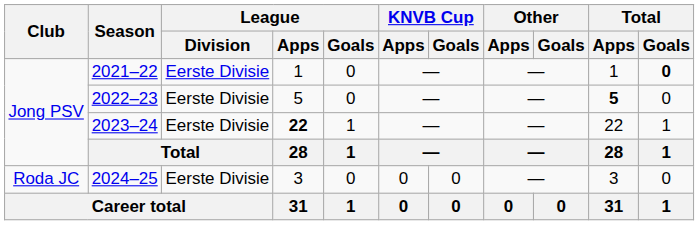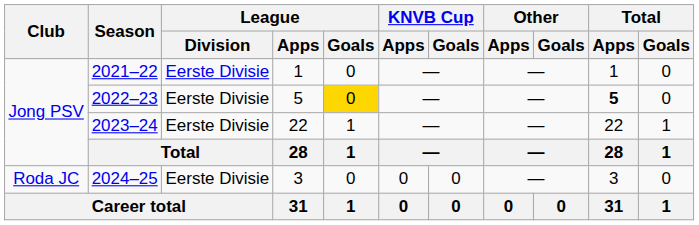2021–22 | Total / Goals: bold -> normal
2022–23 | League / Goals: no background -> gold background
2023–24 | League / Apps: bold -> normal
